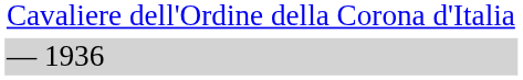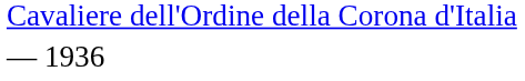row 2 | column 1: lightgrey background -> no background
